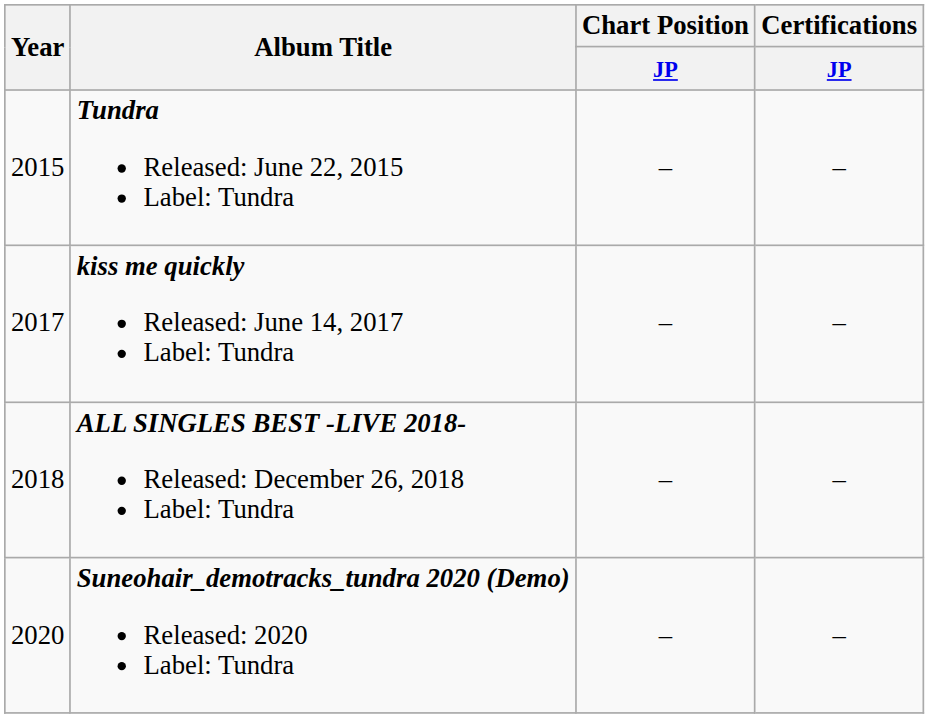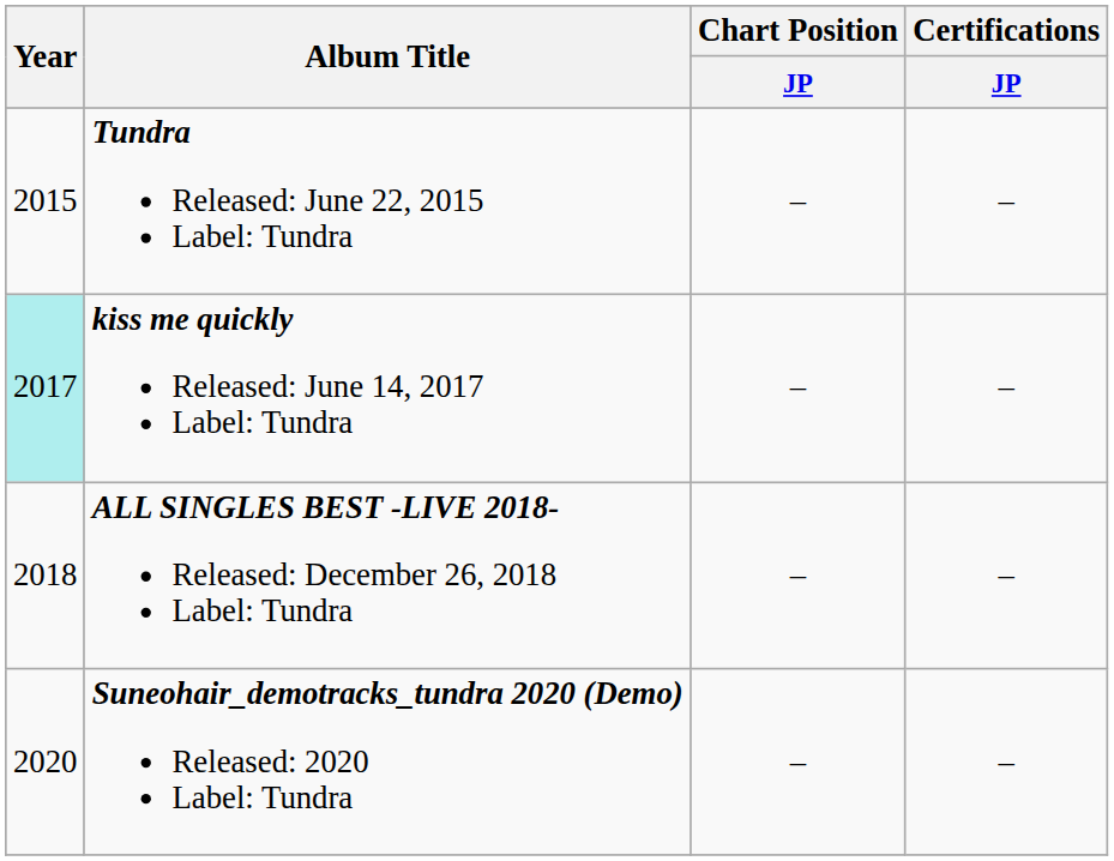kiss me quickly Released: June 14, 2017 Label: Tundra | Year: no background -> paleturquoise background
